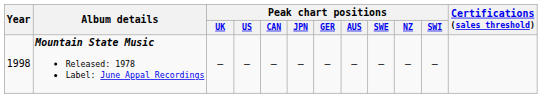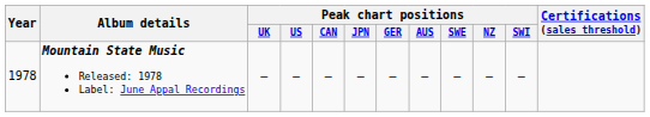row 3 | Year: 1998 -> 1978
